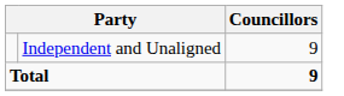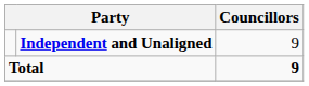row 2 | column 2: normal -> bold
